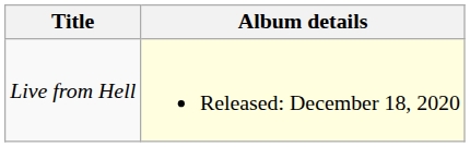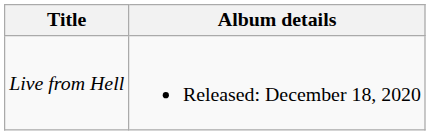Live from Hell | Album details: lightyellow background -> no background
